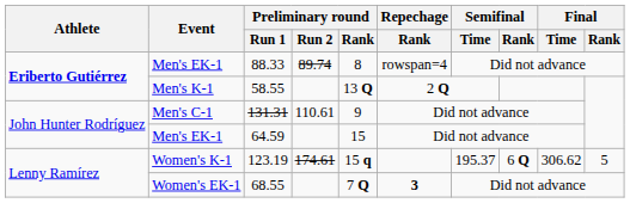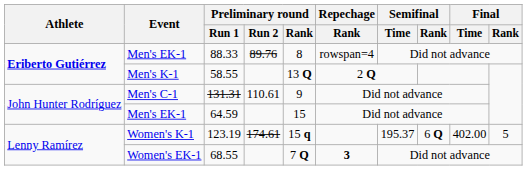88.33 | Preliminary round / Run 2: 89.74 -> 89.76
123.19 | Final / Time: 306.62 -> 402.00
